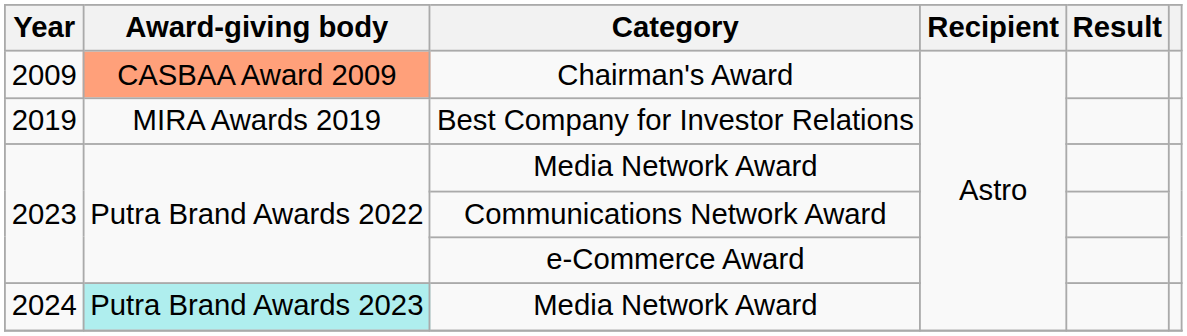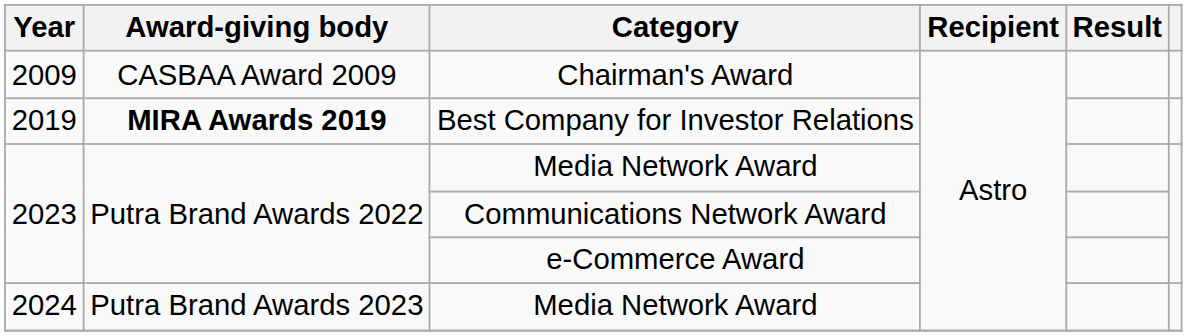Chairman's Award | Award-giving body: lightsalmon background -> no background
Best Company for Investor Relations | Award-giving body: normal -> bold
2024 / Media Network Award | Award-giving body: paleturquoise background -> no background
